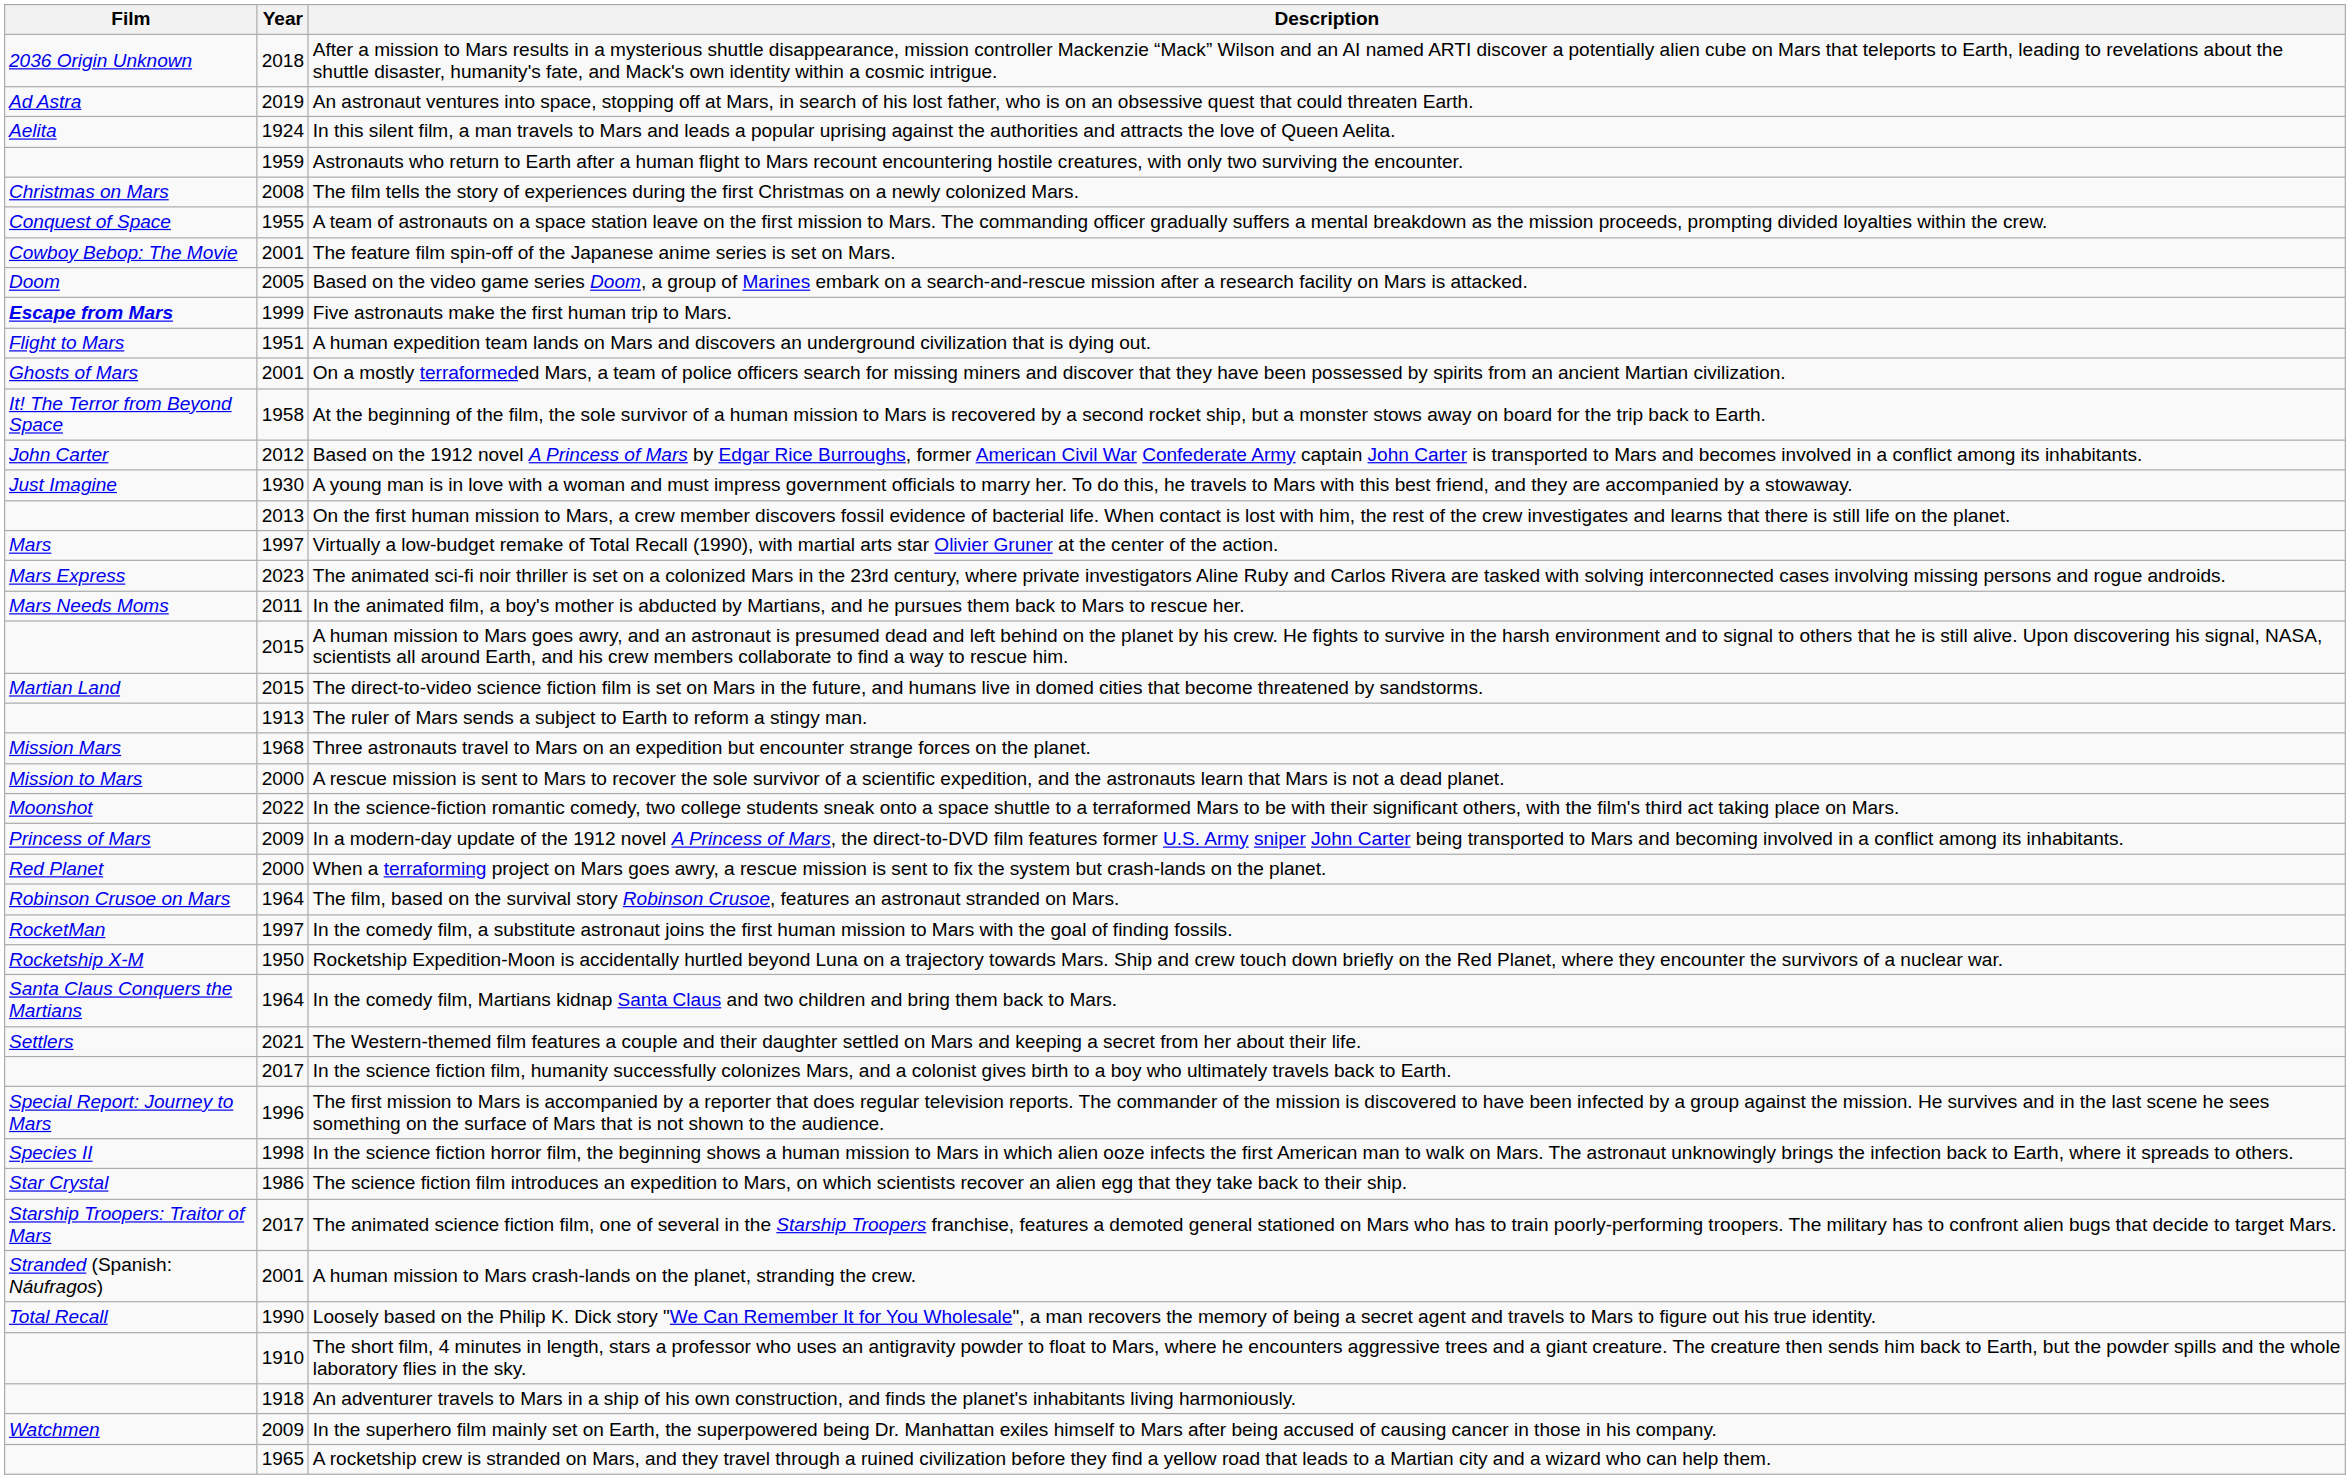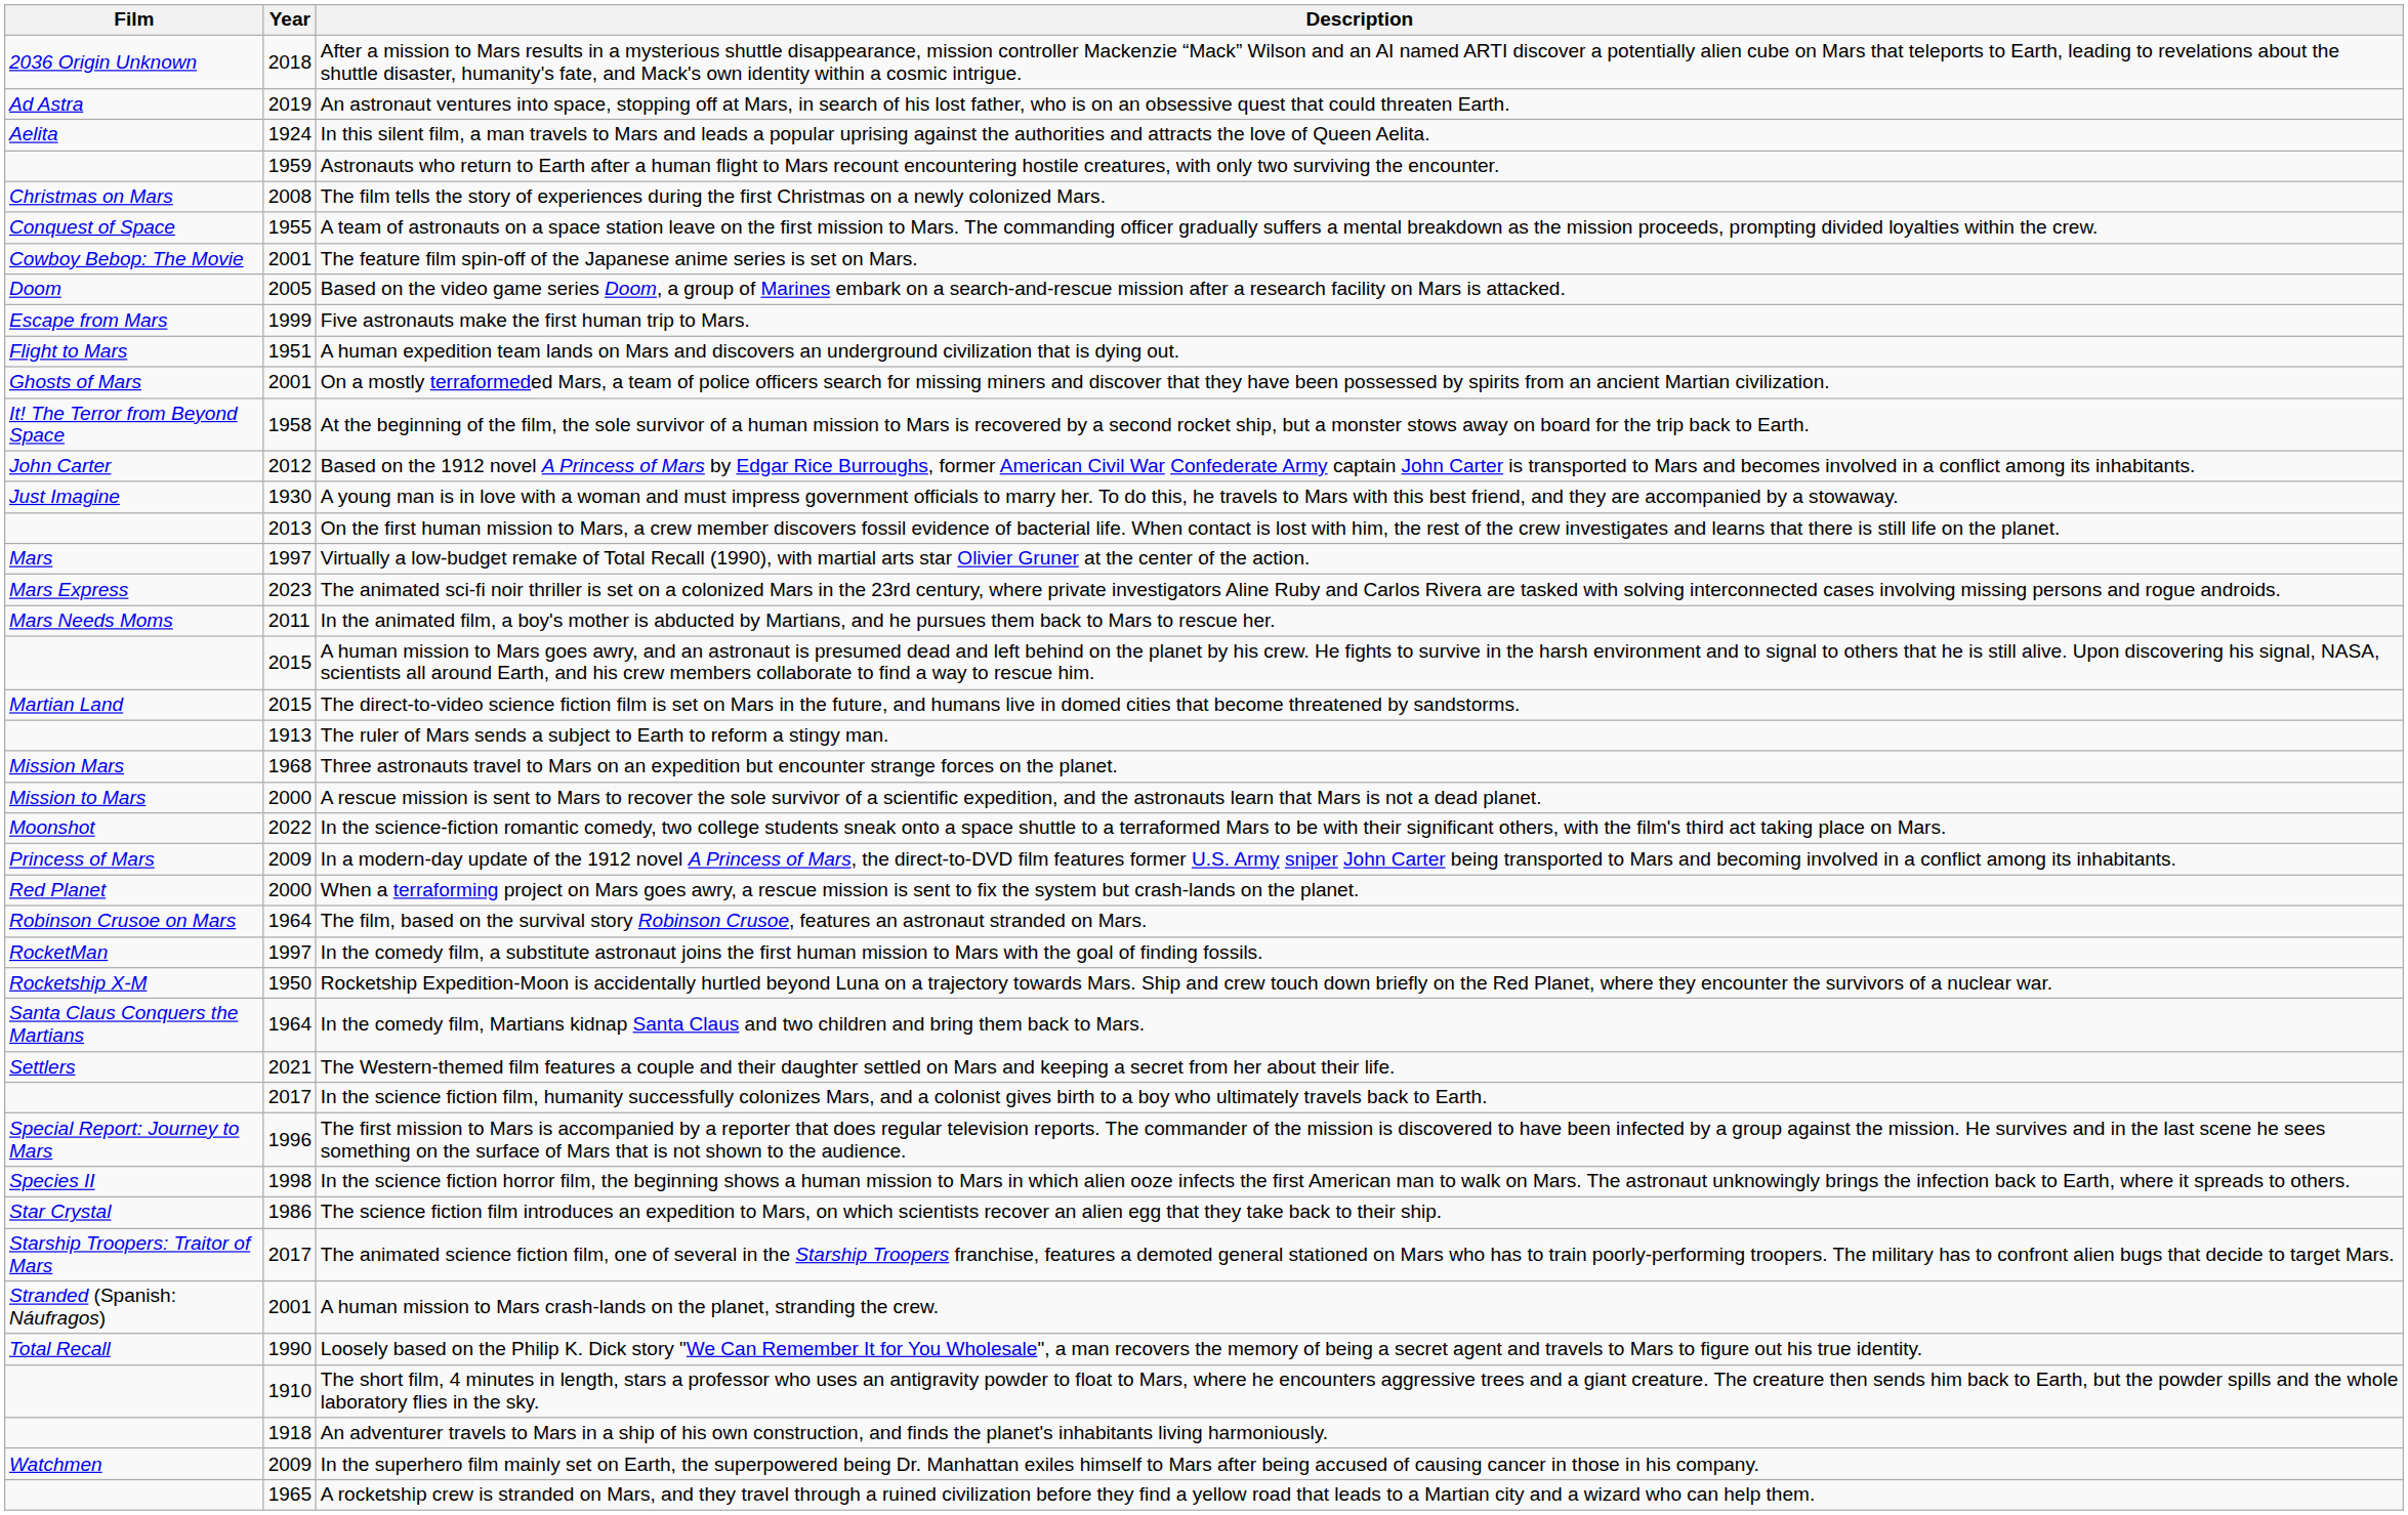Five astronauts make the first human trip to Mars. | Film: bold -> normal
